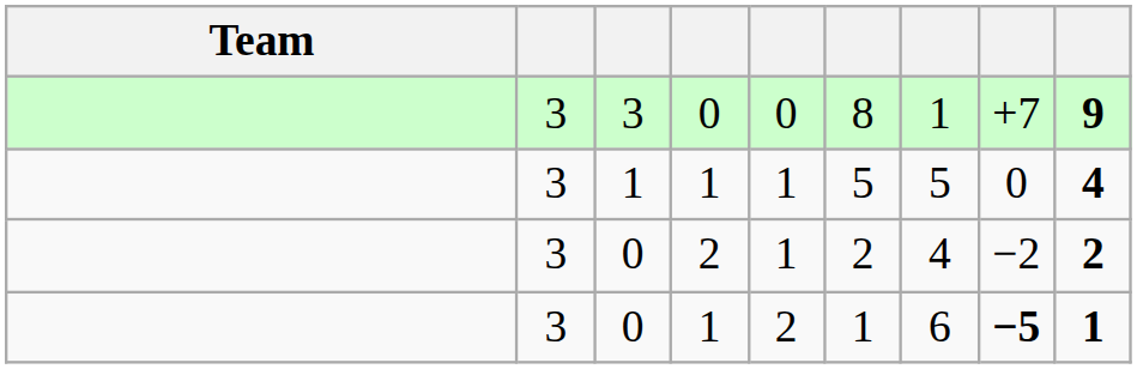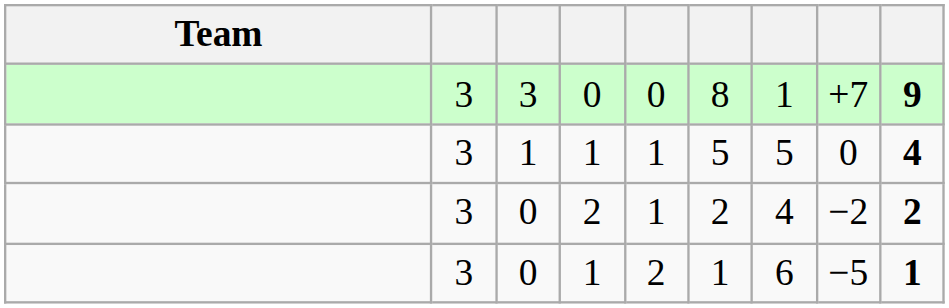row 5 | column 8: bold -> normal
